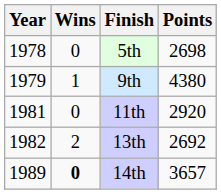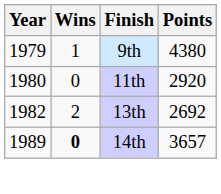- row: 1978 | 0 | 5th | 2698
11th | Year: 1981 -> 1980
